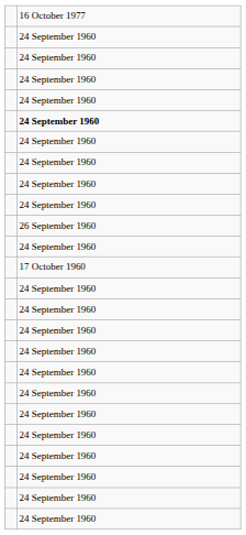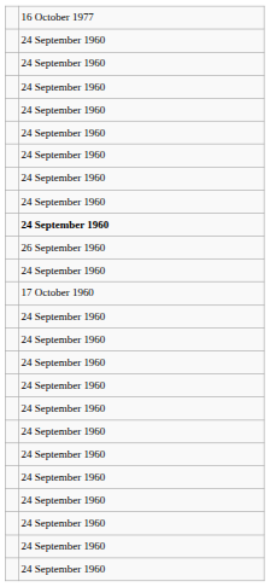row 6 | column 2: bold -> normal
row 10 | column 2: normal -> bold
